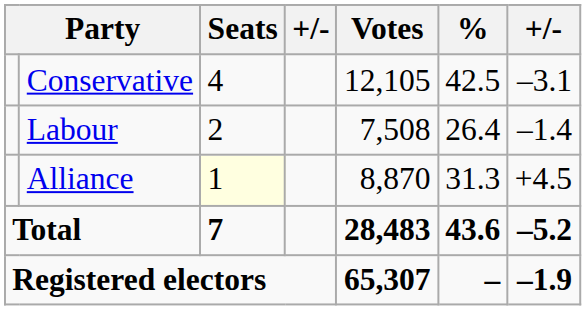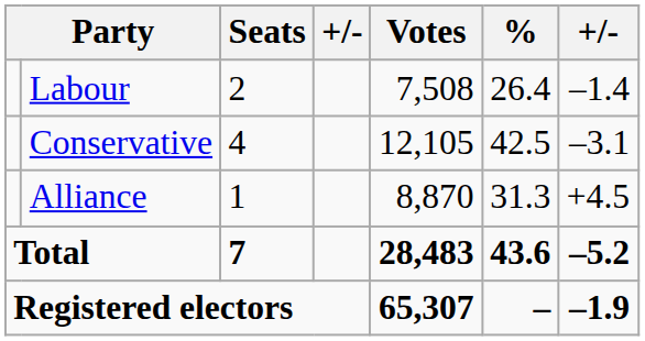rows swapped: Conservative <-> Labour
Alliance | Seats: lightyellow background -> no background
